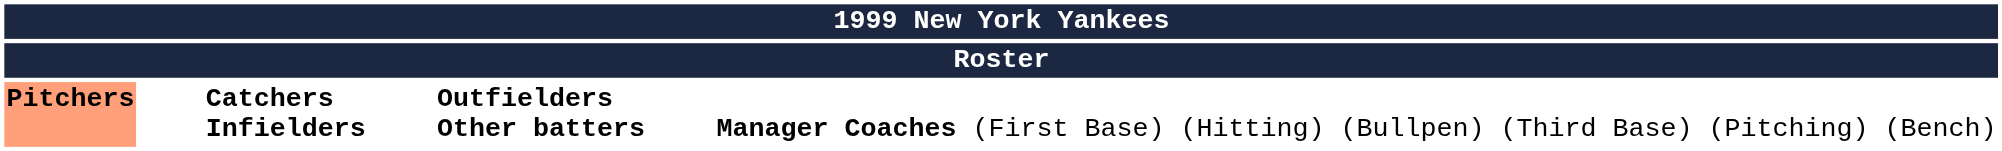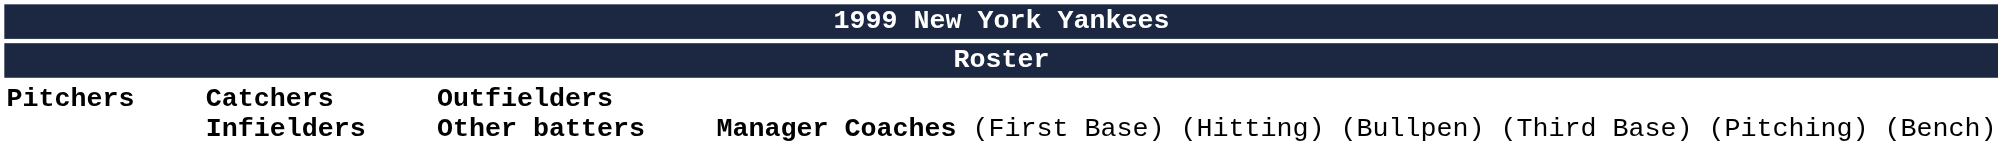Pitchers | column 1: lightsalmon background -> no background
